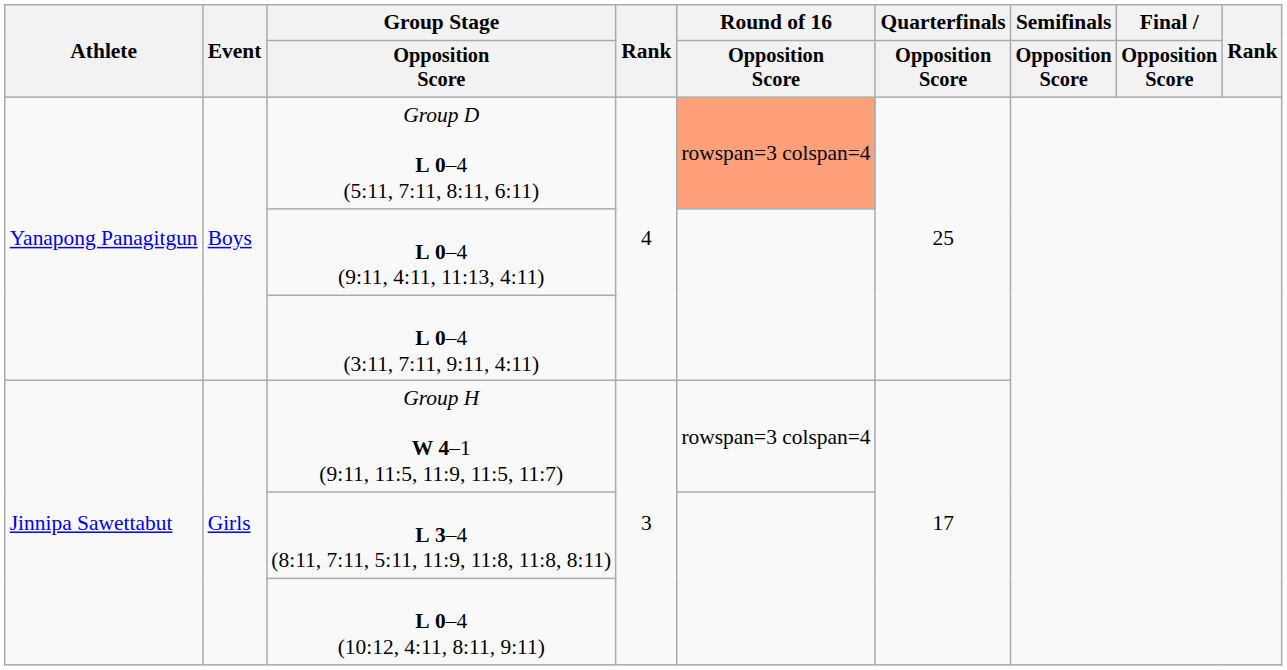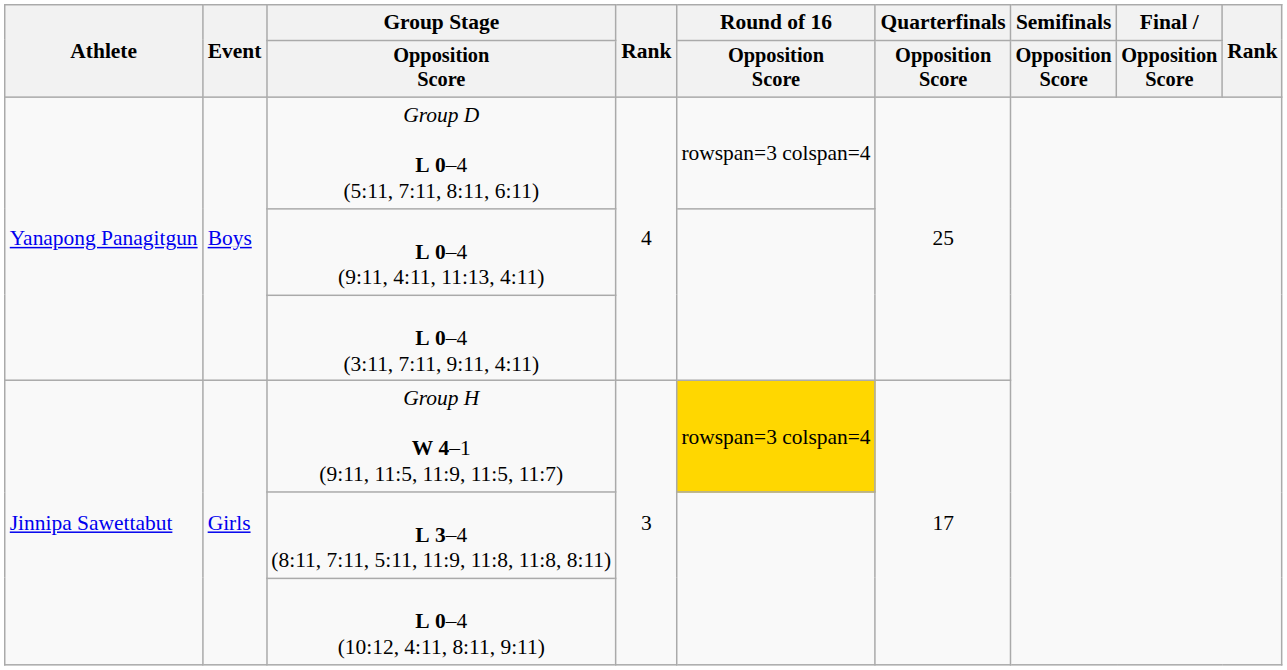Group D L 0–4 (5:11, 7:11, 8:11, 6:11) | Round of 16 / Opposition Score: lightsalmon background -> no background
Group H W 4–1 (9:11, 11:5, 11:9, 11:5, 11:7) | Round of 16 / Opposition Score: no background -> gold background
